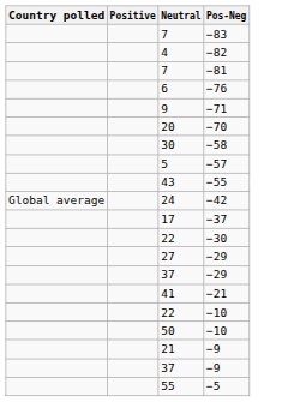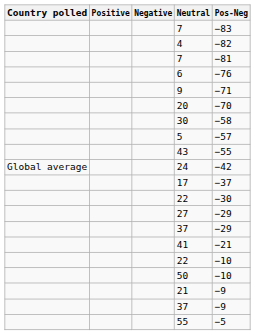+ column: Negative
